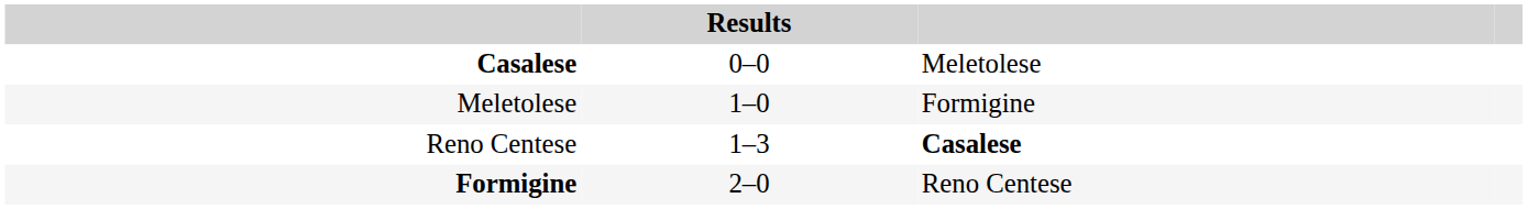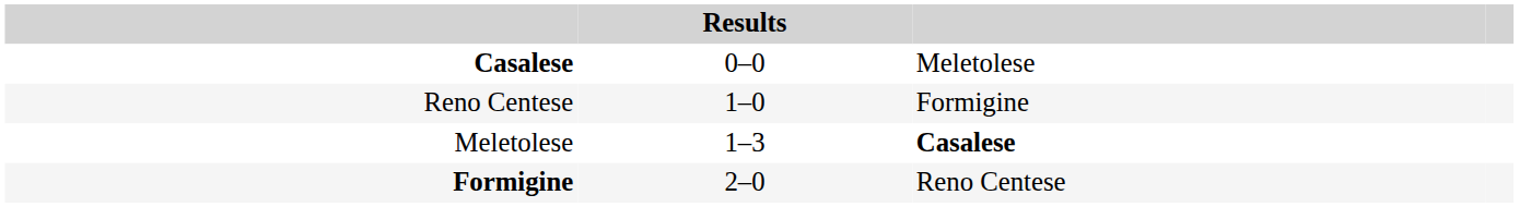row 3 | column 1: Meletolese -> Reno Centese
row 4 | column 1: Reno Centese -> Meletolese
